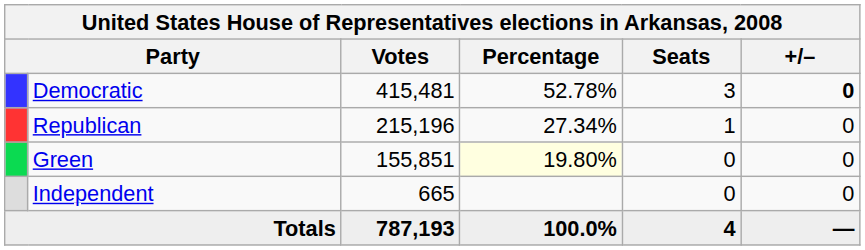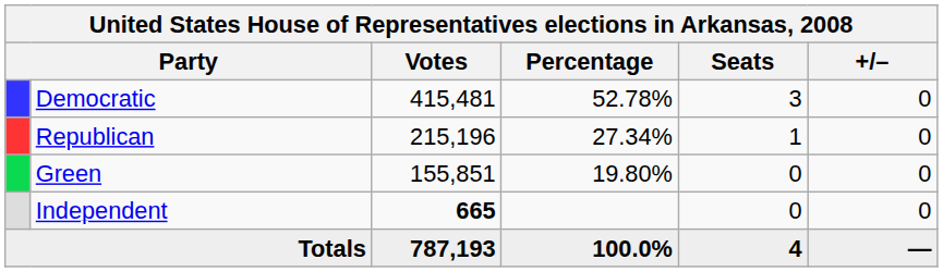Democratic | +/–: bold -> normal
Green | Percentage: lightyellow background -> no background
Independent | Votes: normal -> bold
